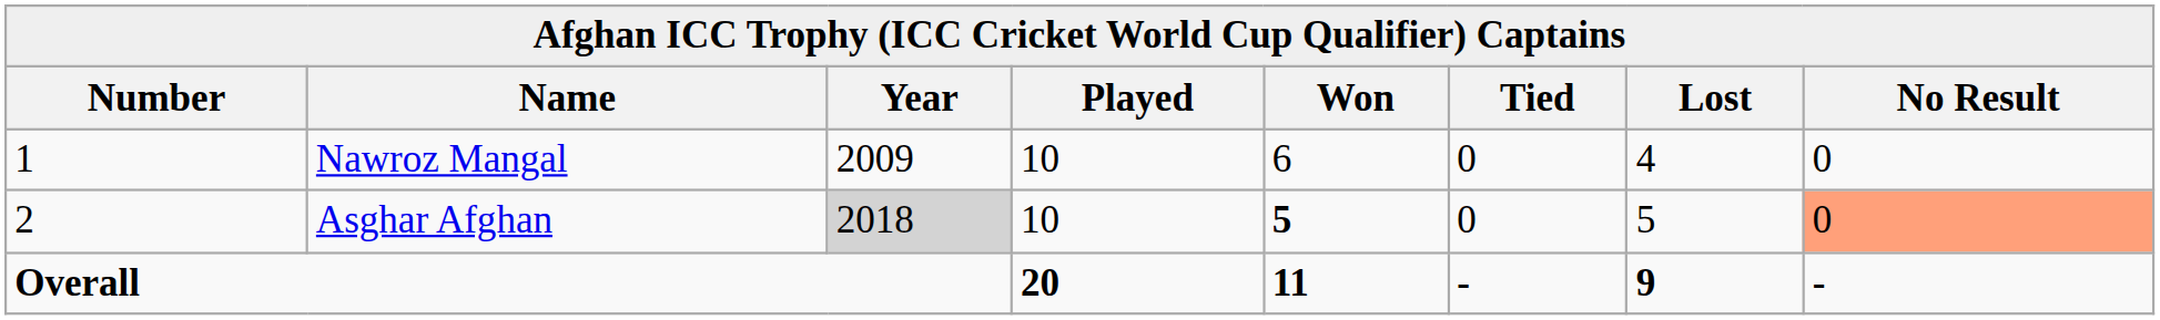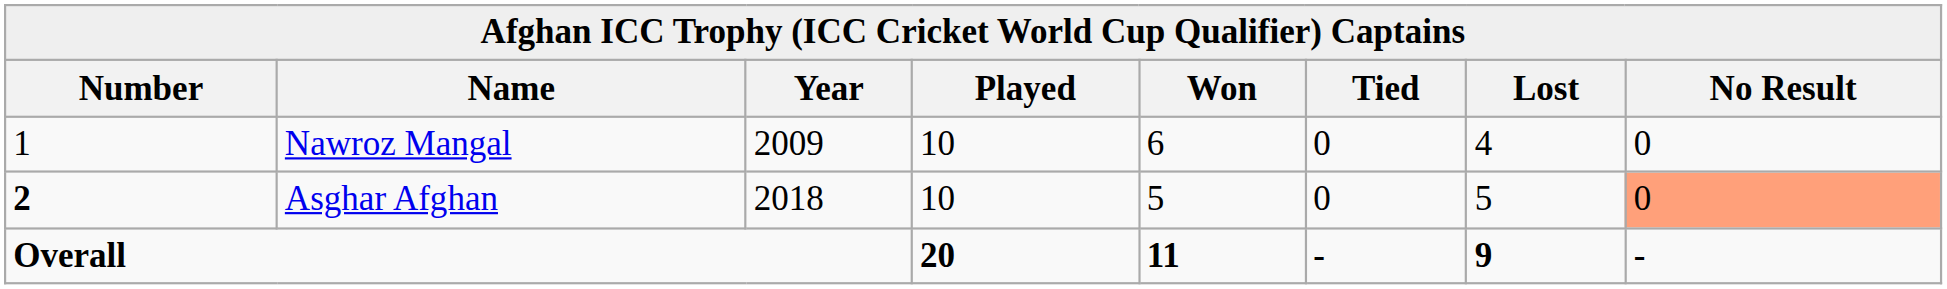Asghar Afghan | Number: normal -> bold
Asghar Afghan | Year: lightgrey background -> no background
Asghar Afghan | Won: bold -> normal
